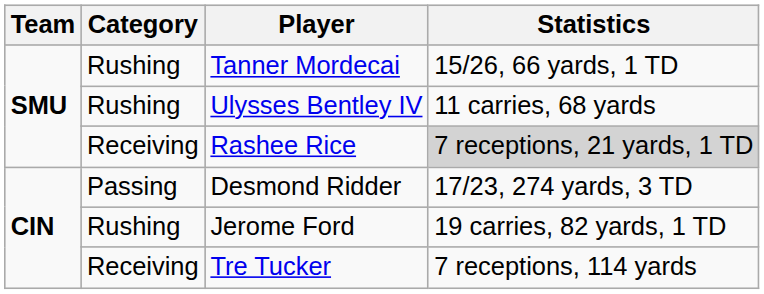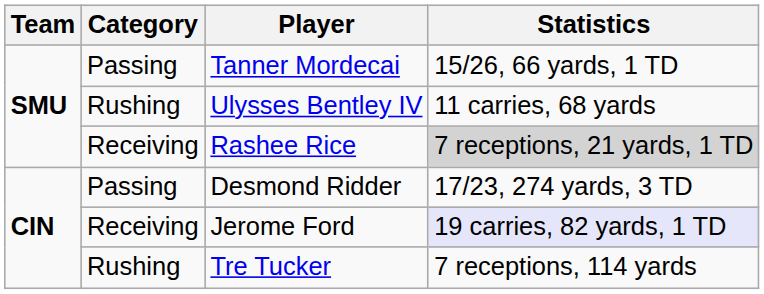Tanner Mordecai | Category: Rushing -> Passing
Jerome Ford | Category: Rushing -> Receiving
Jerome Ford | Statistics: no background -> lavender background
Tre Tucker | Category: Receiving -> Rushing
